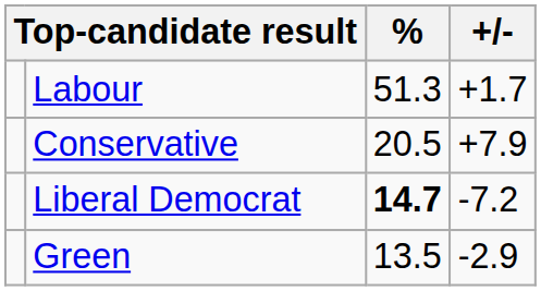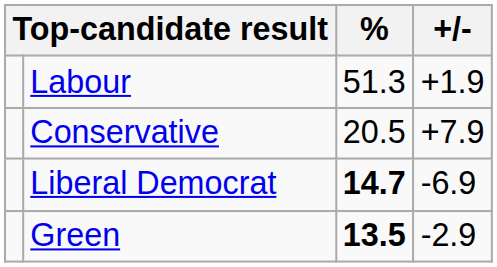Labour | +/-: +1.7 -> +1.9
Liberal Democrat | +/-: -7.2 -> -6.9
Green | %: normal -> bold
